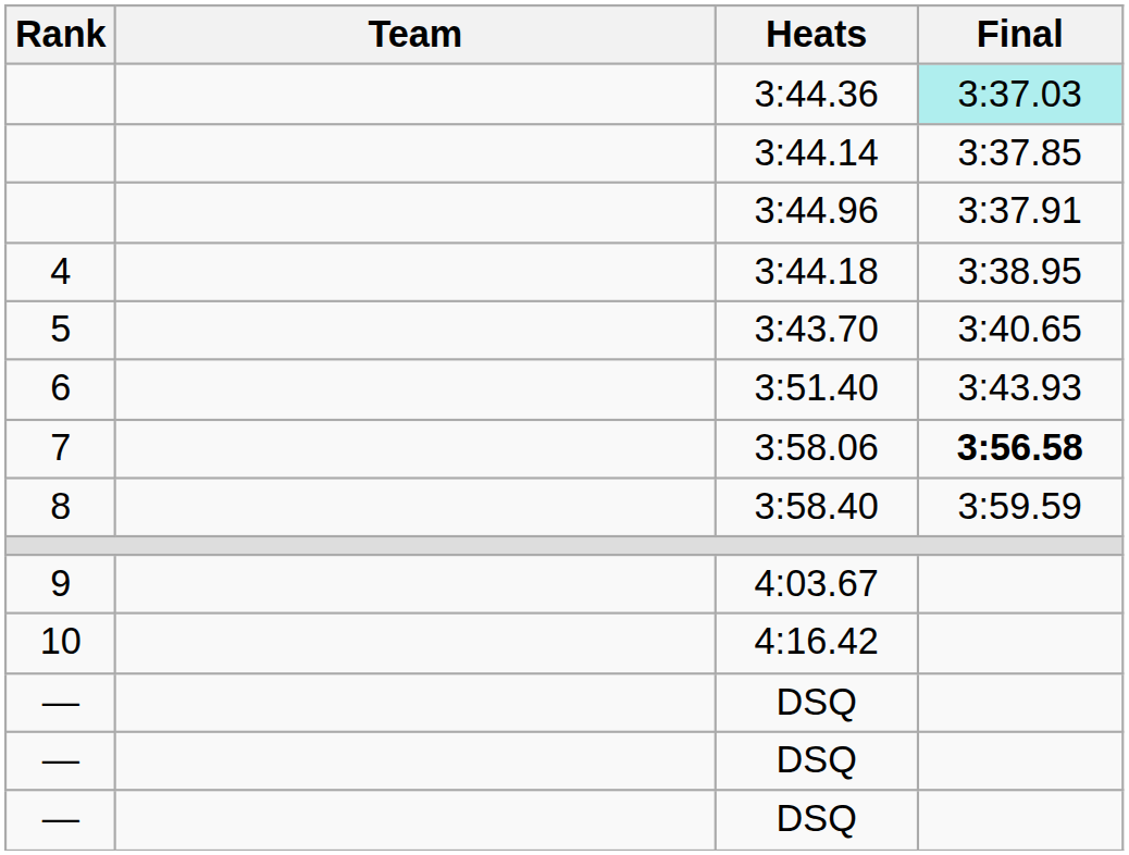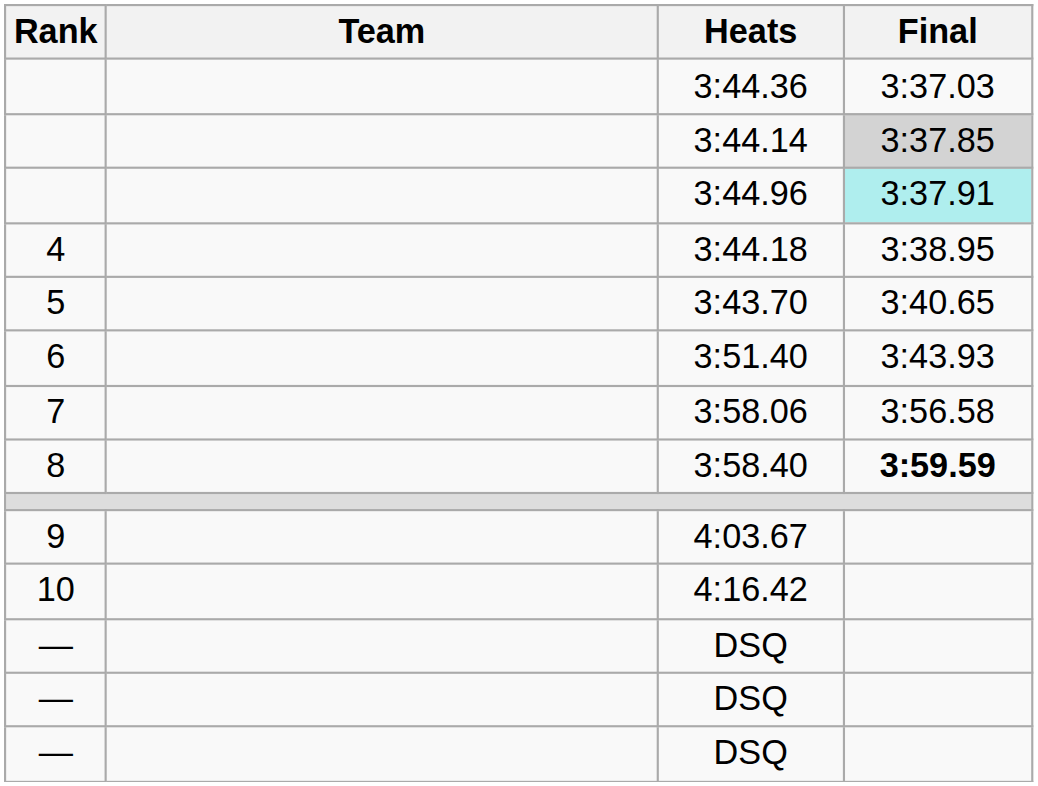3:44.36 | Final: paleturquoise background -> no background
3:44.14 | Final: no background -> lightgrey background
3:44.96 | Final: no background -> paleturquoise background
3:58.06 | Final: bold -> normal
3:58.40 | Final: normal -> bold
